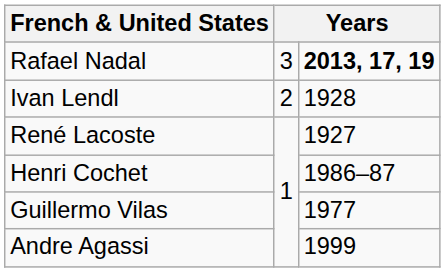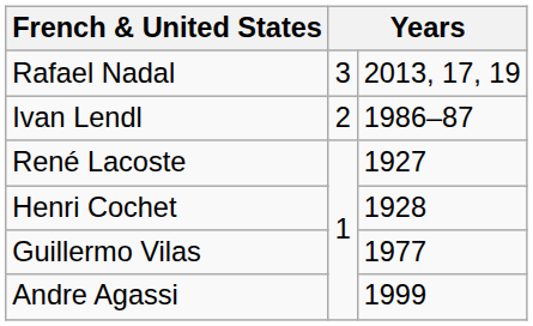Rafael Nadal | column 3: bold -> normal
Ivan Lendl | column 3: 1928 -> 1986–87
Henri Cochet | column 3: 1986–87 -> 1928
